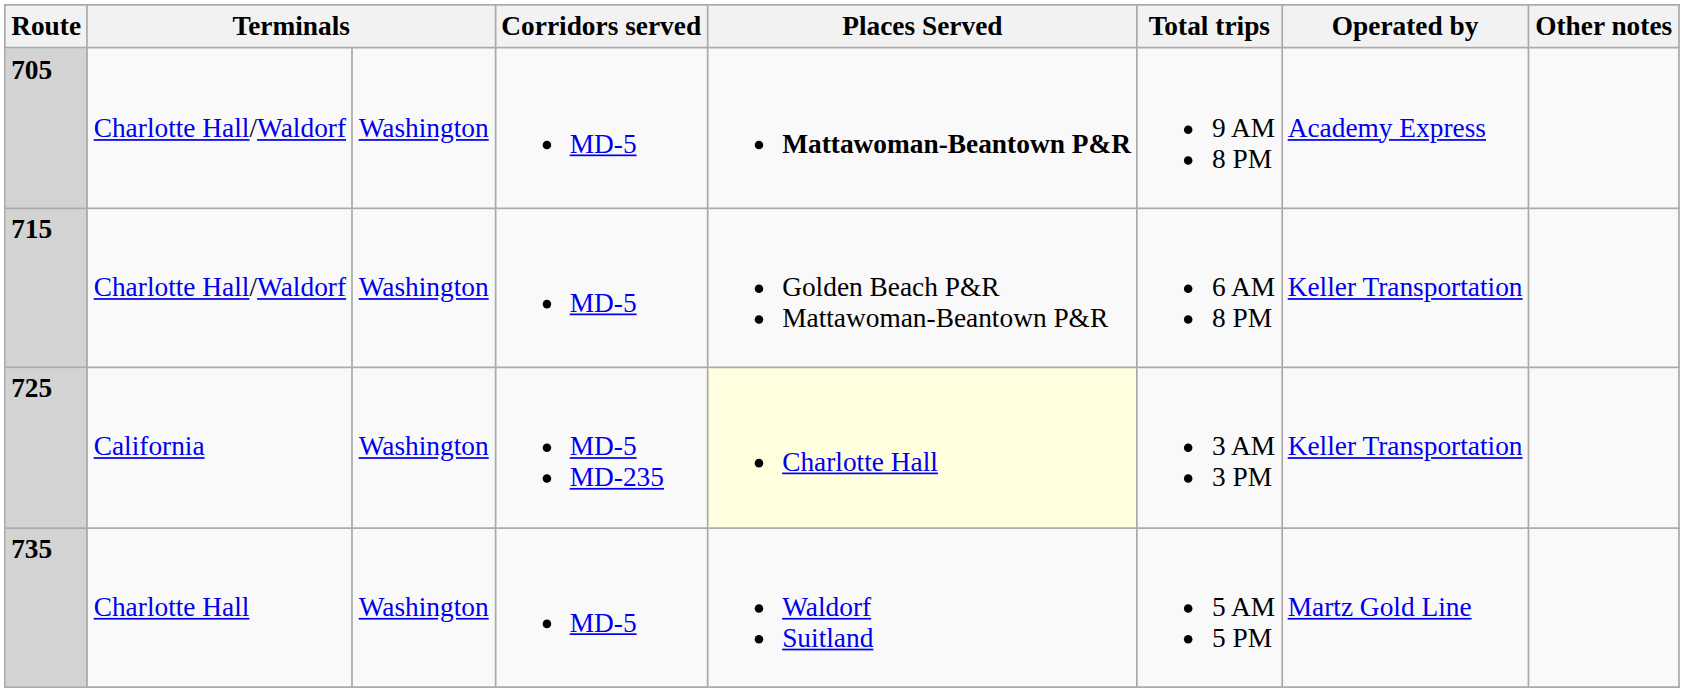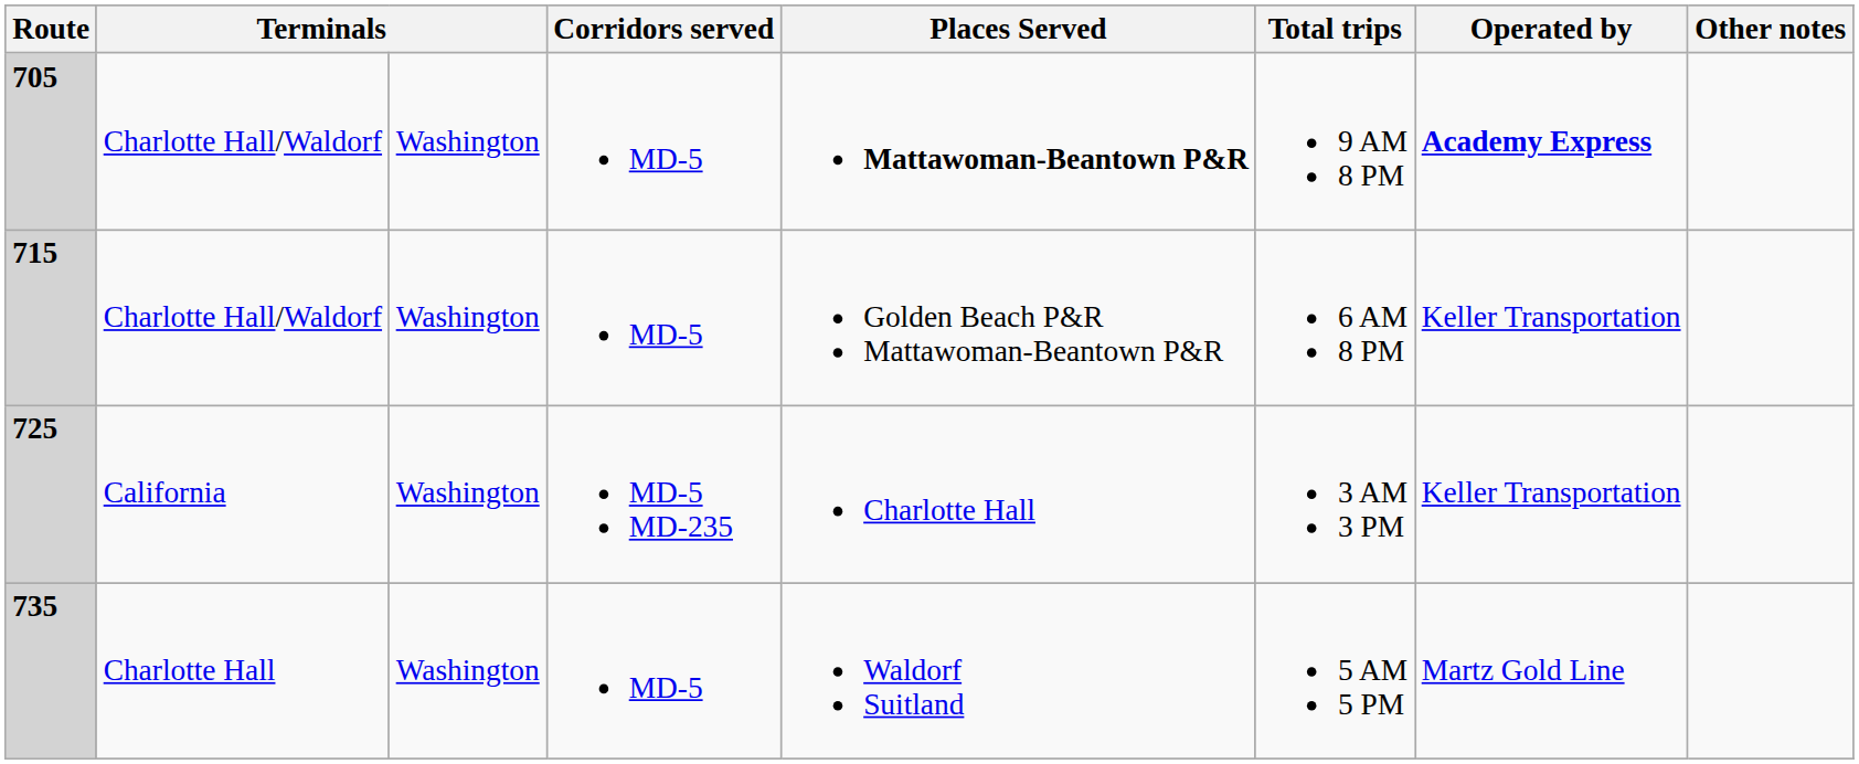705 | Operated by: normal -> bold
725 | Places Served: lightyellow background -> no background
